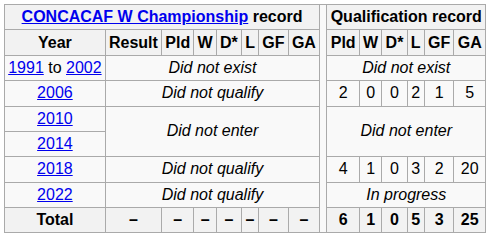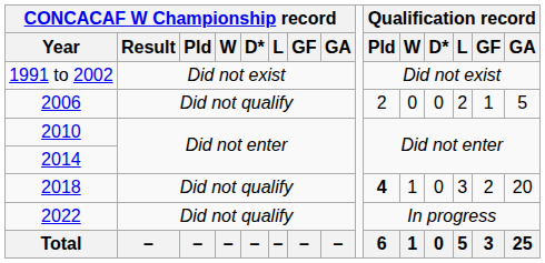2018 | Qualification record / Pld: normal -> bold
